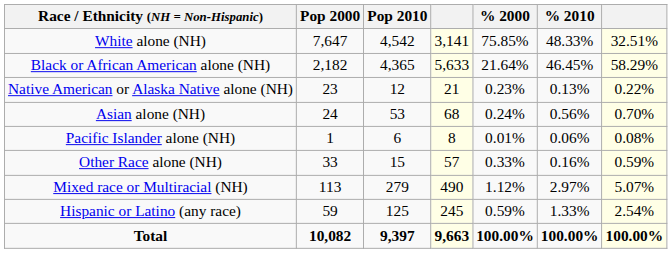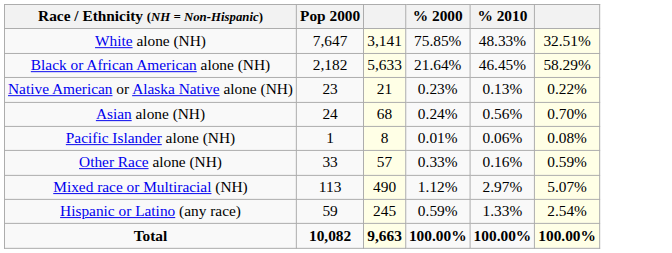- column: Pop 2010 | 4,542 | 4,365 | 12 | 53 | 6 | 15 | 279 | 125 | 9,397
